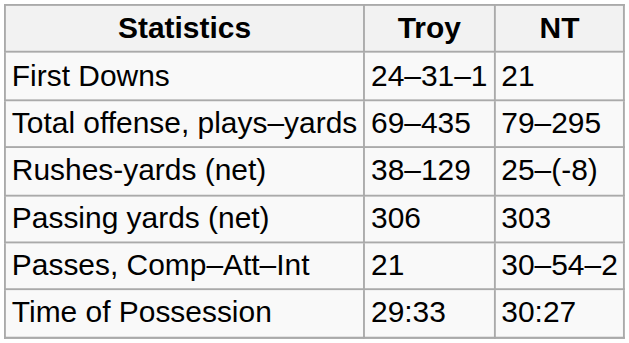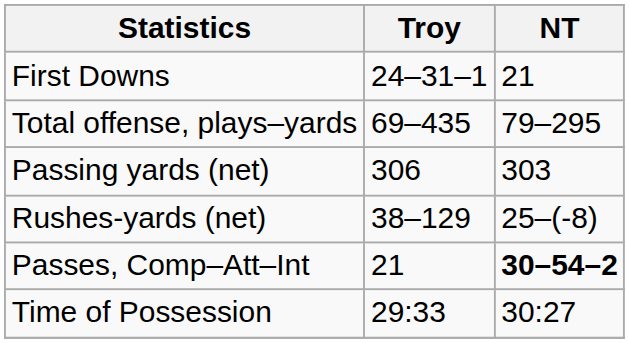rows swapped: Rushes-yards (net) <-> Passing yards (net)
Passes, Comp–Att–Int | NT: normal -> bold
